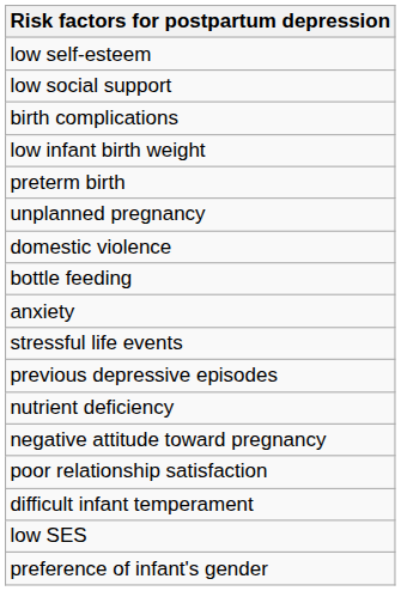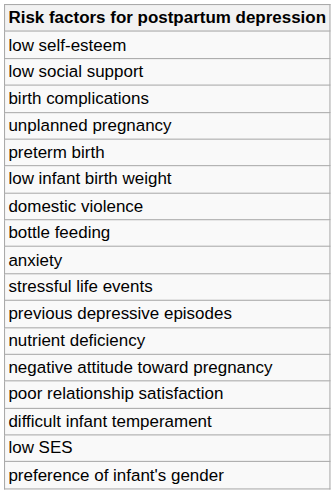row 5 | column 1: low infant birth weight -> unplanned pregnancy
row 7 | column 1: unplanned pregnancy -> low infant birth weight
